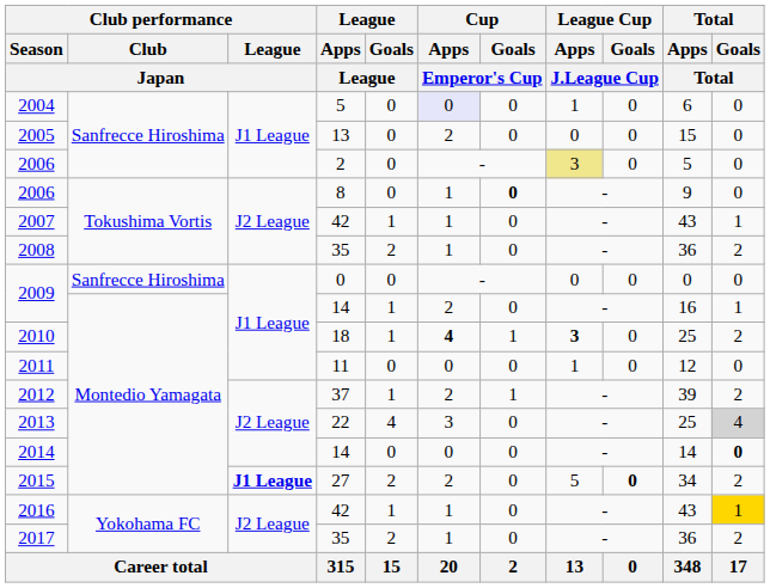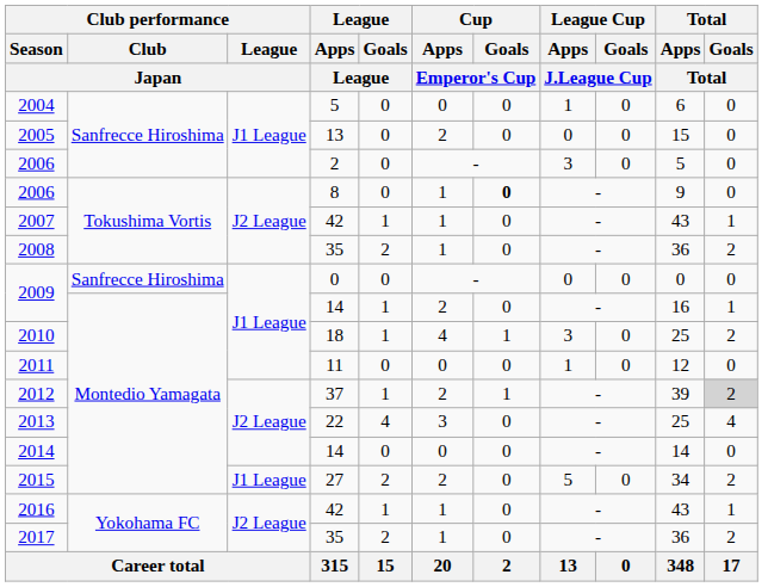2004 | Cup / Apps / Emperor's Cup: lavender background -> no background
2006 / 2 | League Cup / Apps / J.League Cup: khaki background -> no background
2010 | Cup / Apps / Emperor's Cup: bold -> normal
2010 | League Cup / Apps / J.League Cup: bold -> normal
2012 | Total / Goals / Total: no background -> lightgrey background
2013 | Total / Goals / Total: lightgrey background -> no background
2014 | Total / Goals / Total: bold -> normal
2015 | Club performance / League / Japan: bold -> normal
2015 | League Cup / Goals / J.League Cup: bold -> normal
2016 | Total / Goals / Total: gold background -> no background
